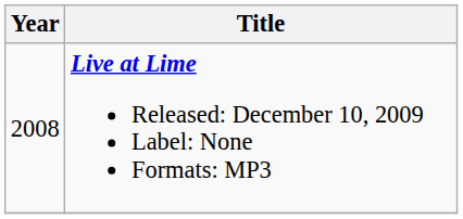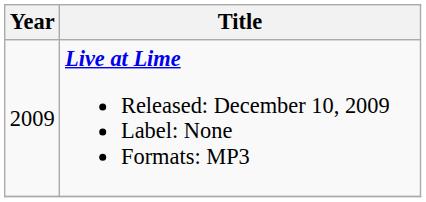row 2 | Year: 2008 -> 2009
